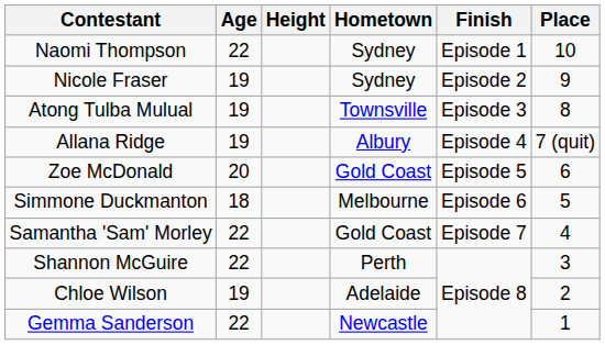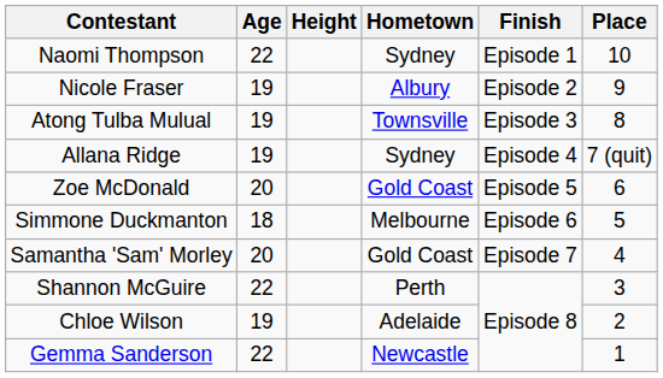Nicole Fraser | Hometown: Sydney -> Albury
Allana Ridge | Hometown: Albury -> Sydney
Samantha 'Sam' Morley | Age: 22 -> 20
